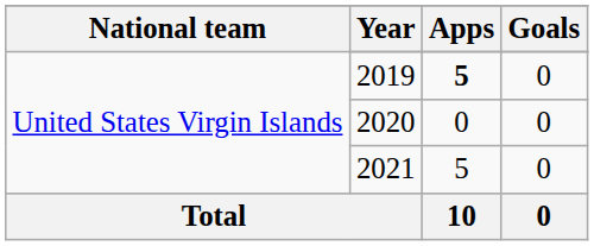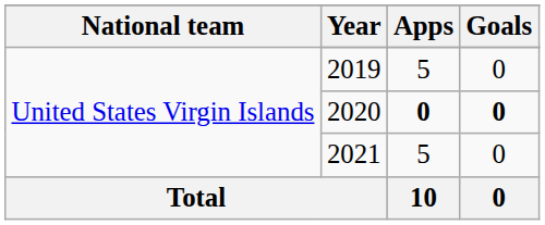2019 | Apps: bold -> normal
2020 | Apps: normal -> bold
2020 | Goals: normal -> bold
